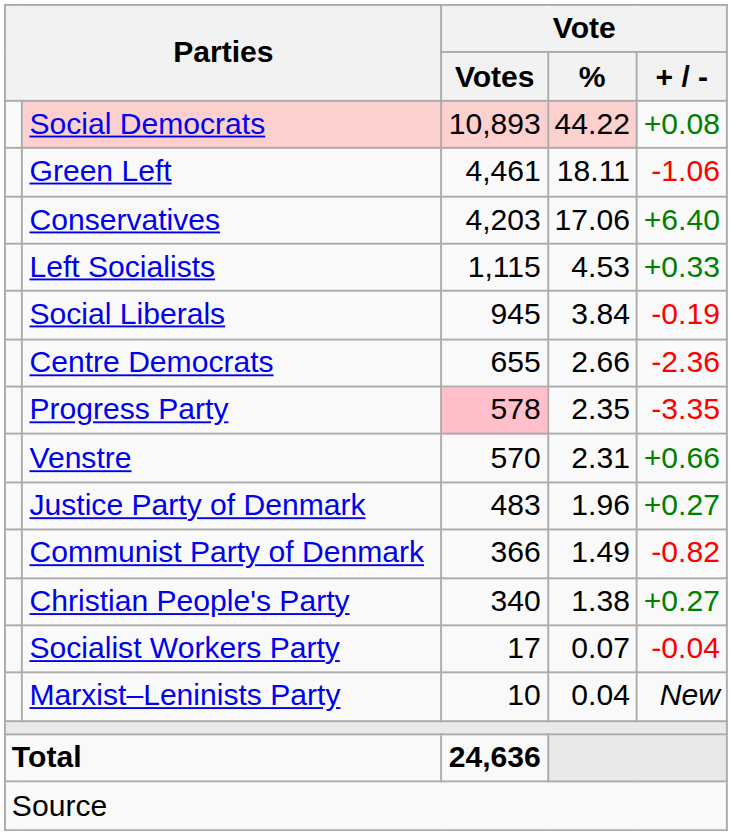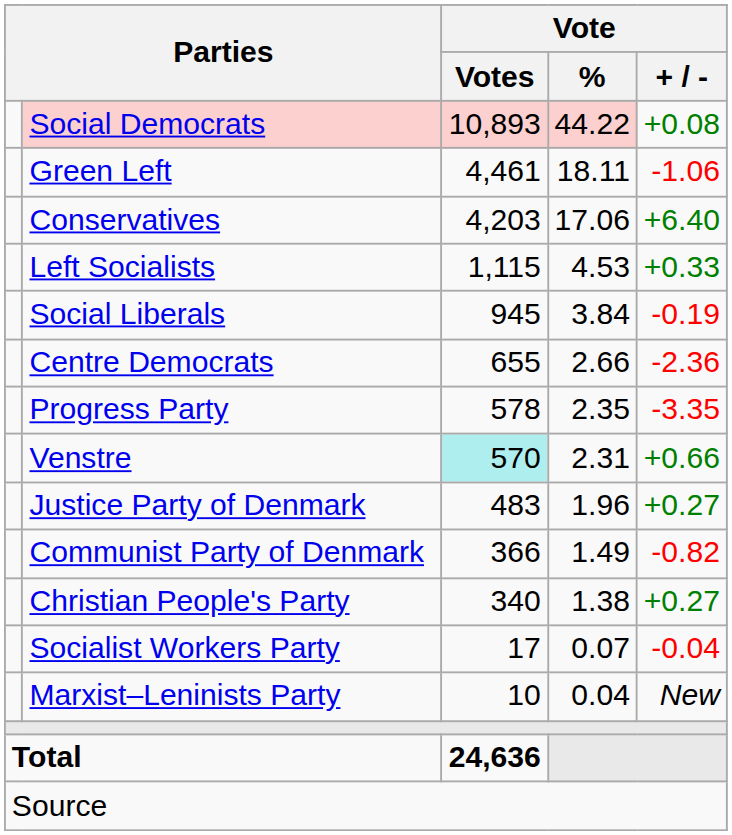Progress Party | Vote / Votes: pink background -> no background
Venstre | Vote / Votes: no background -> paleturquoise background
